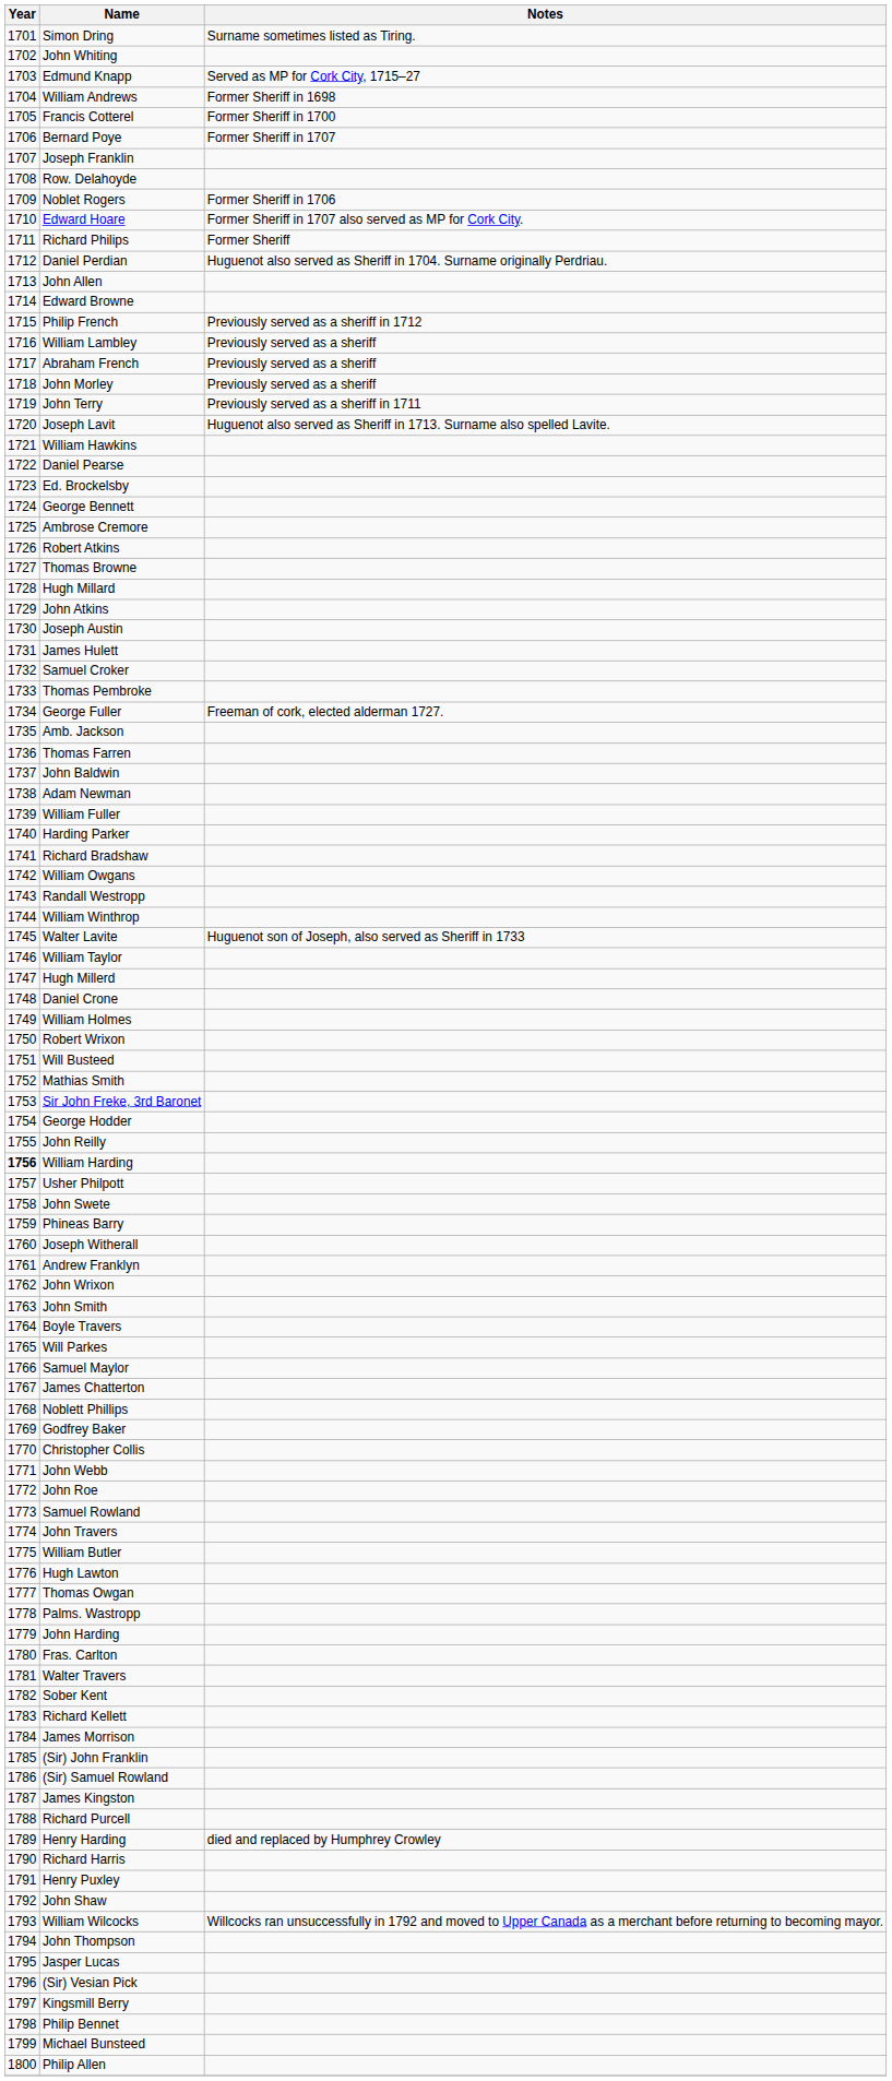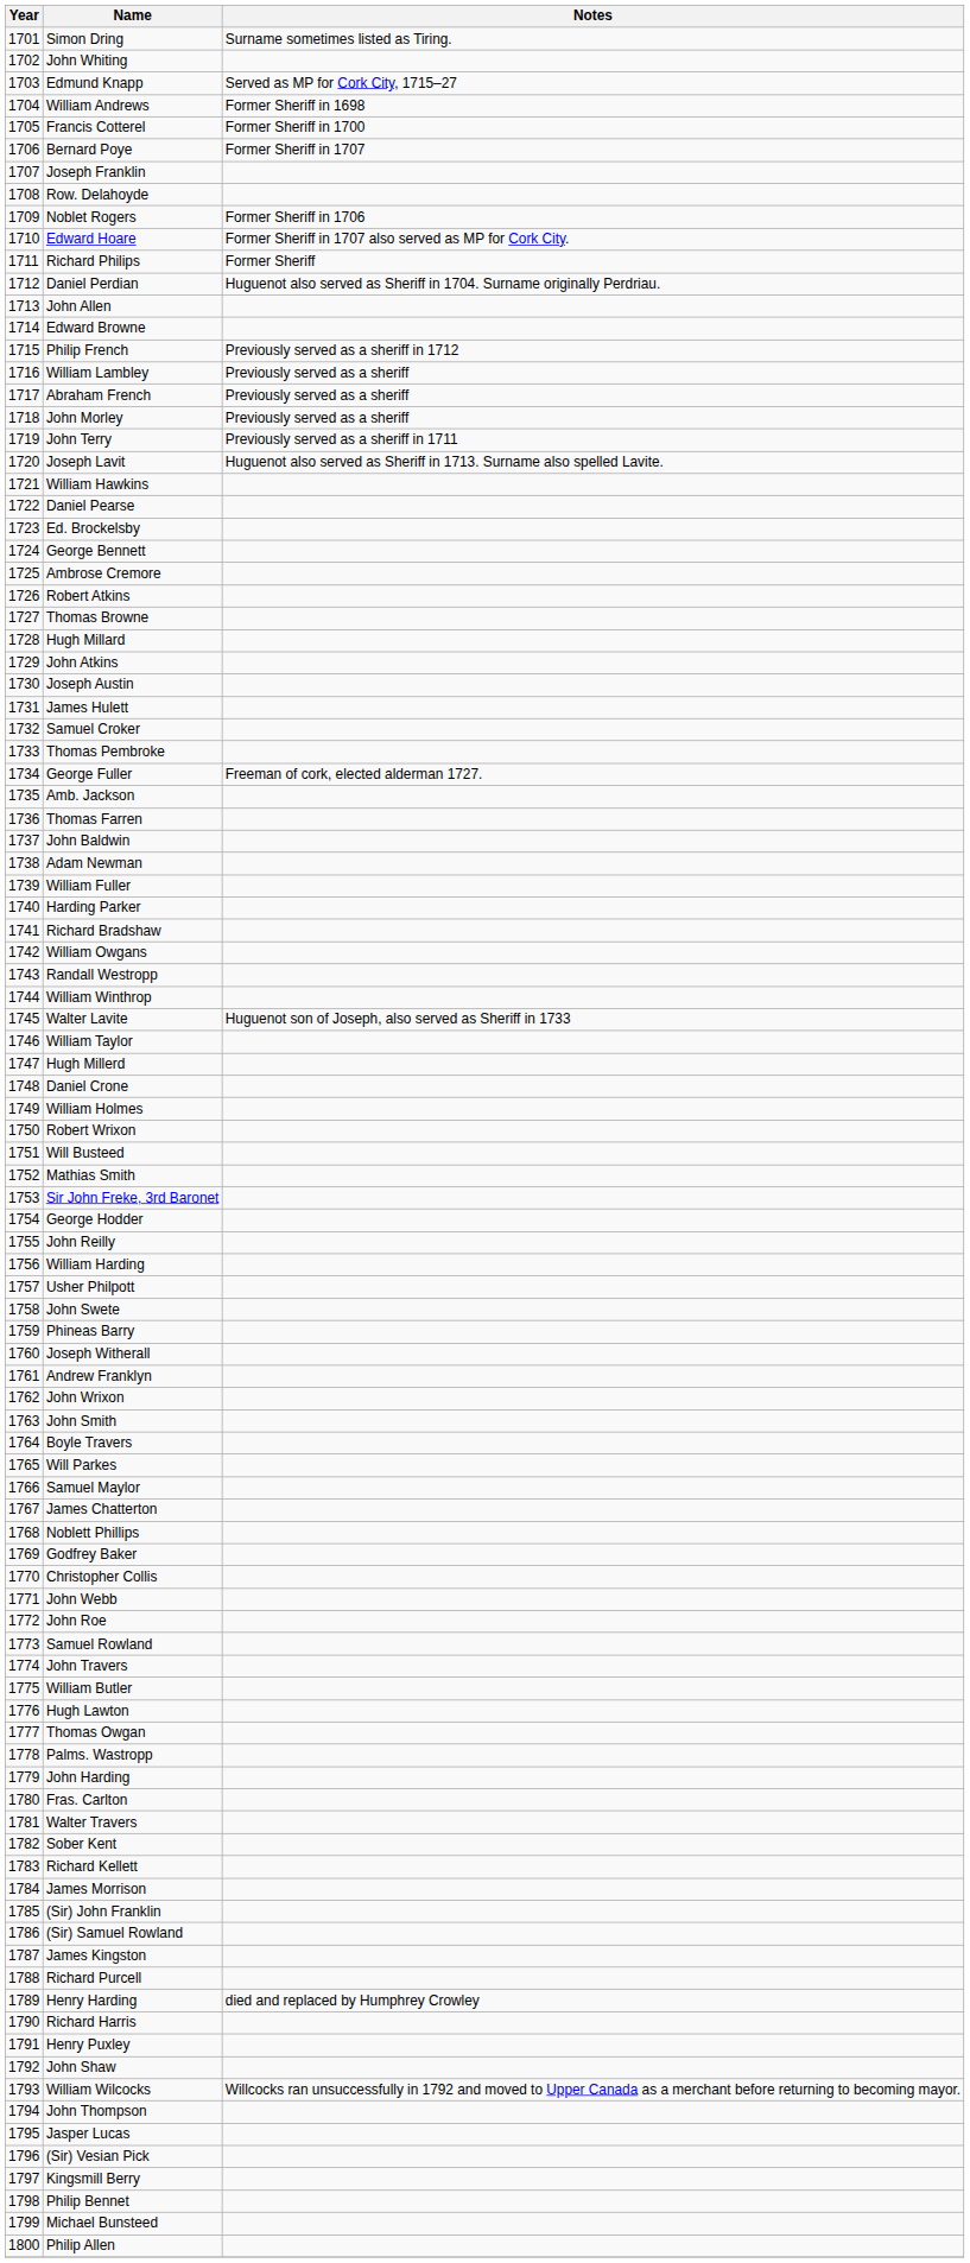William Harding | Year: bold -> normal
